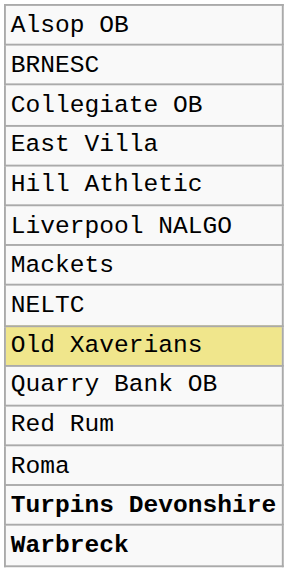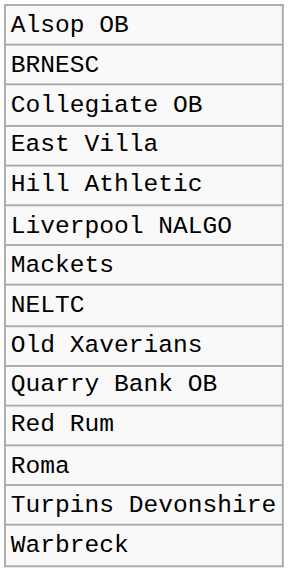row 9 | column 1: khaki background -> no background
row 13 | column 1: bold -> normal
row 14 | column 1: bold -> normal
